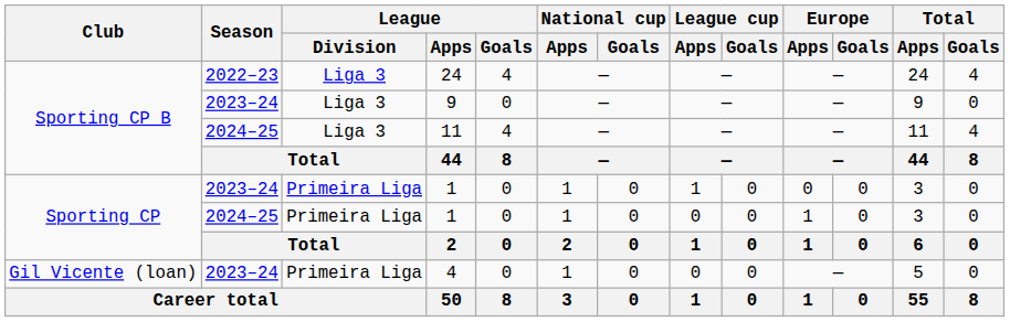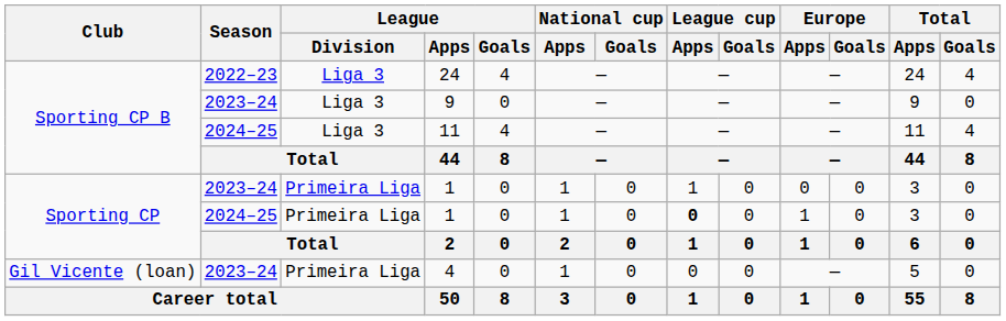2024–25 / 1 | League cup / Apps: normal -> bold
